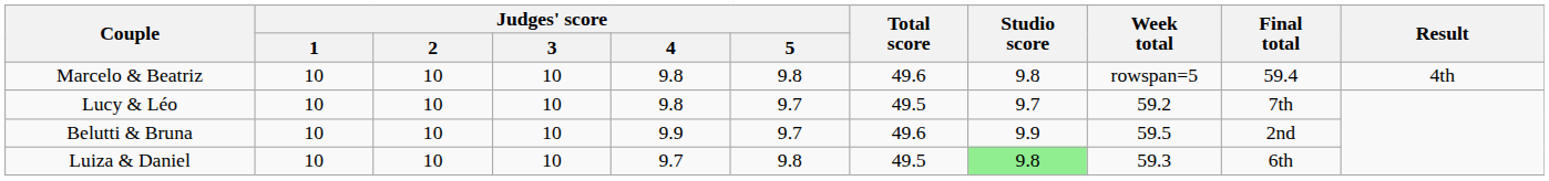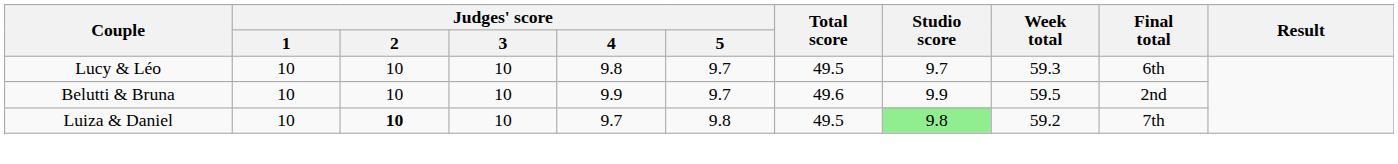- row: Marcelo & Beatriz | 10 | 10 | 10 | 9.8 | 9.8 | 49.6 | 9.8 | rowspan=5 | 59.4 | 4th
Lucy & Léo | Week total: 59.2 -> 59.3
Lucy & Léo | Final total: 7th -> 6th
Luiza & Daniel | Judges' score / 2: normal -> bold
Luiza & Daniel | Week total: 59.3 -> 59.2
Luiza & Daniel | Final total: 6th -> 7th
